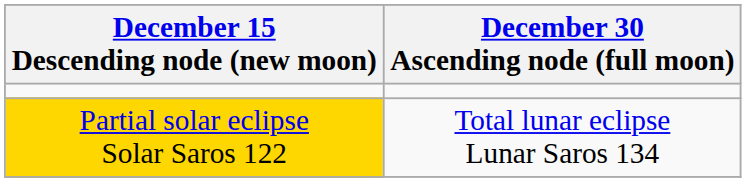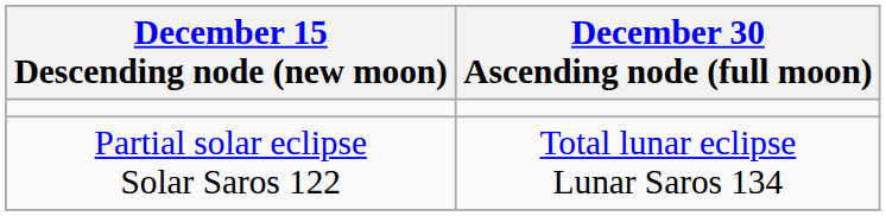row 3 | December 15 Descending node (new moon): gold background -> no background
